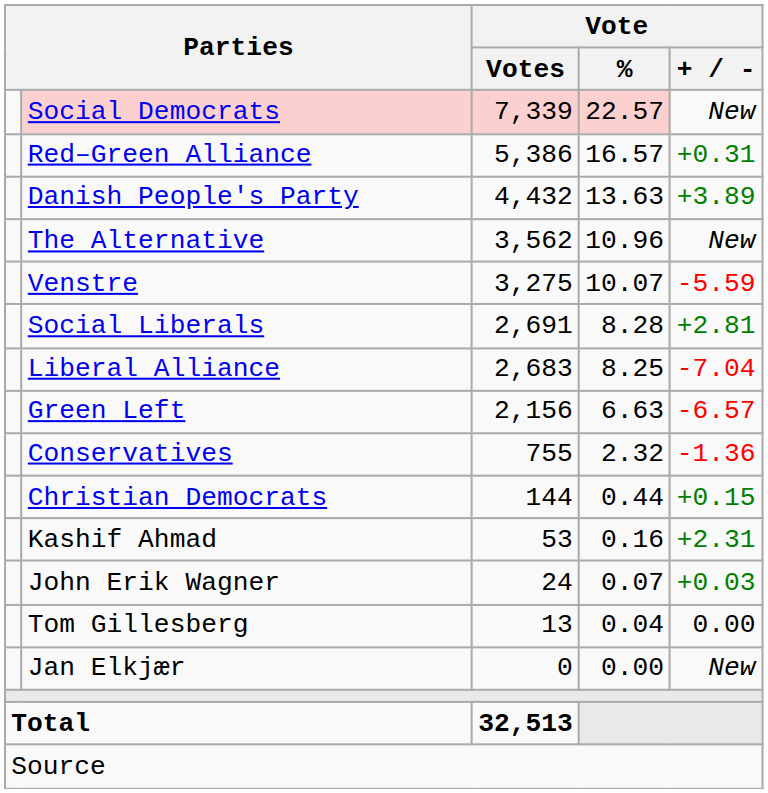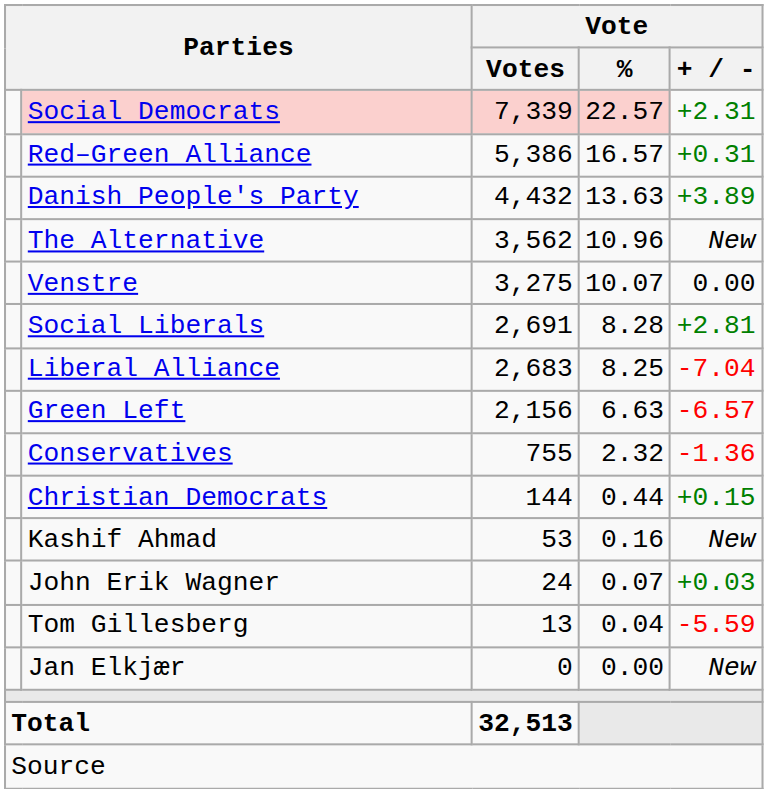Social Democrats | Vote / + / -: New -> +2.31
Venstre | Vote / + / -: -5.59 -> 0.00
Kashif Ahmad | Vote / + / -: +2.31 -> New
Tom Gillesberg | Vote / + / -: 0.00 -> -5.59
